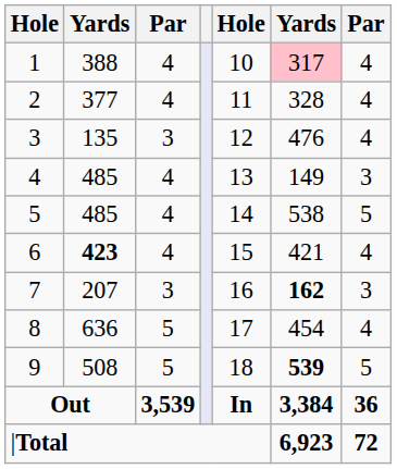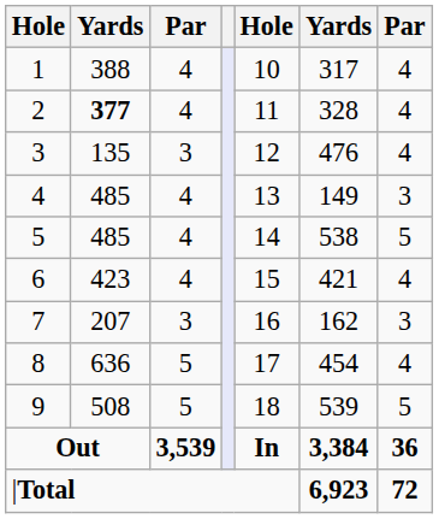1 | column 6: pink background -> no background
2 | column 2: normal -> bold
6 | column 2: bold -> normal
7 | column 6: bold -> normal
9 | column 6: bold -> normal
